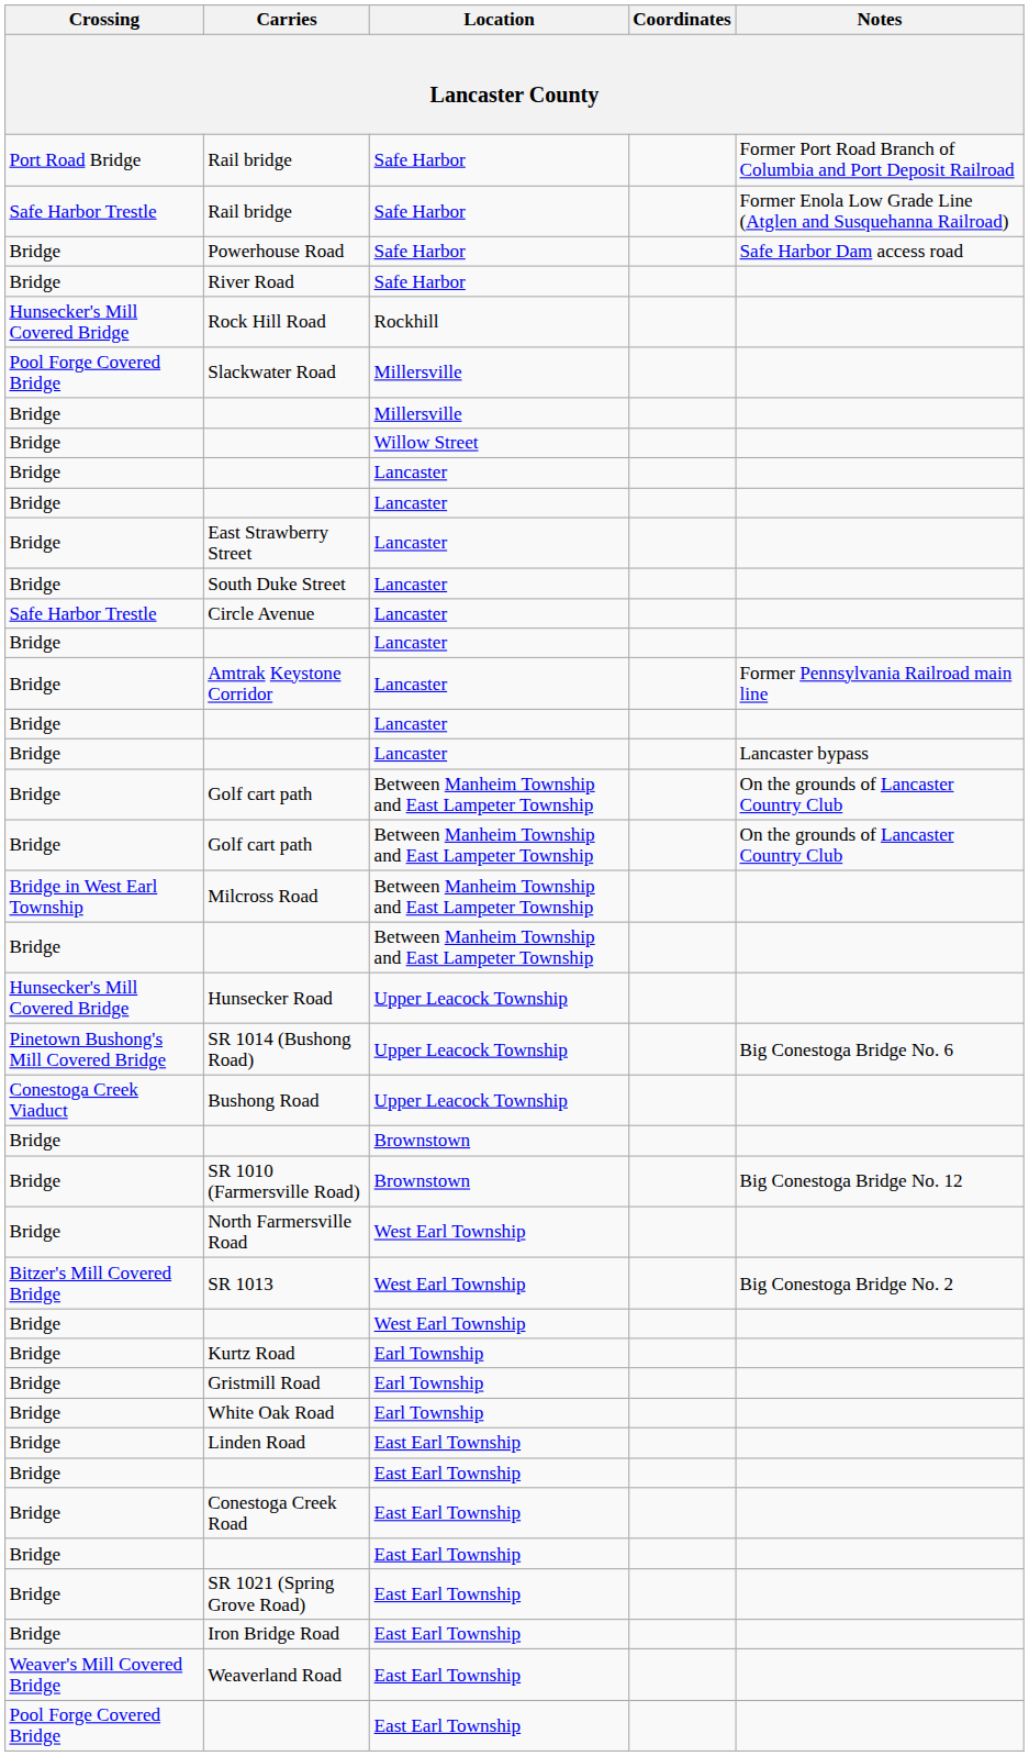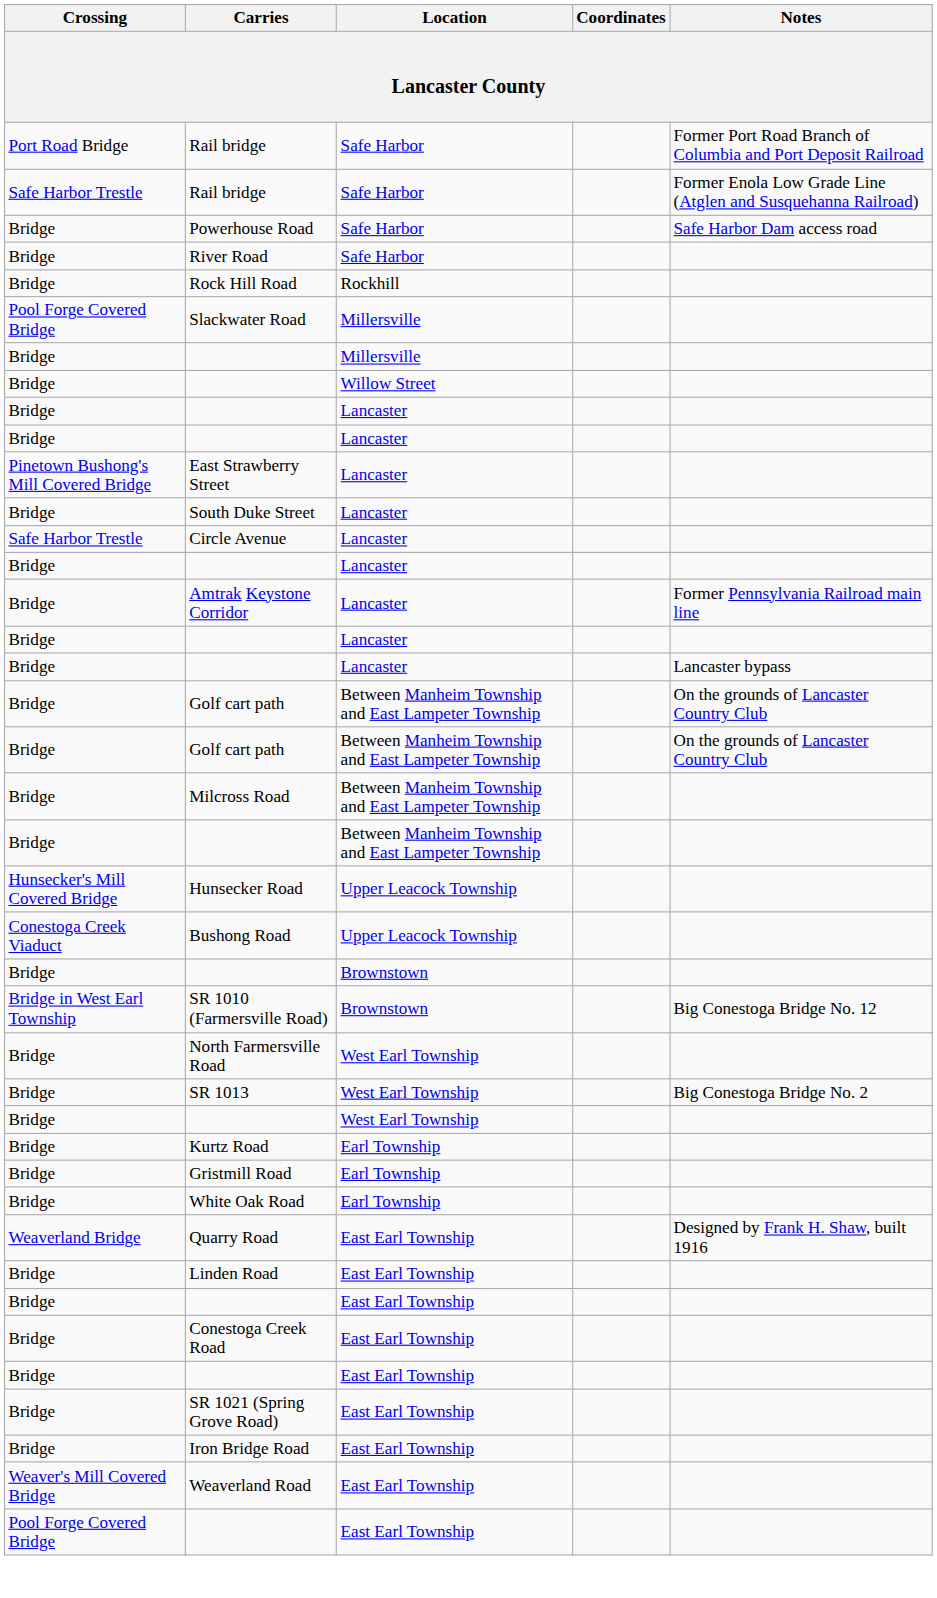Rock Hill Road | Crossing: Hunsecker's Mill Covered Bridge -> Bridge
East Strawberry Street | Crossing: Bridge -> Pinetown Bushong's Mill Covered Bridge
Milcross Road | Crossing: Bridge in West Earl Township -> Bridge
- row: Pinetown Bushong's Mill Covered Bridge | SR 1014 (Bushong Road) | Upper Leacock Township | Big Conestoga Bridge No. 6
SR 1010 (Farmersville Road) | Crossing: Bridge -> Bridge in West Earl Township
SR 1013 | Crossing: Bitzer's Mill Covered Bridge -> Bridge
+ row: Weaverland Bridge | Quarry Road | East Earl Township | Designed by Frank H. Shaw, built 1916
